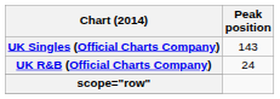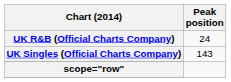rows swapped: UK R&B (Official Charts Company) <-> UK Singles (Official Charts Company)
